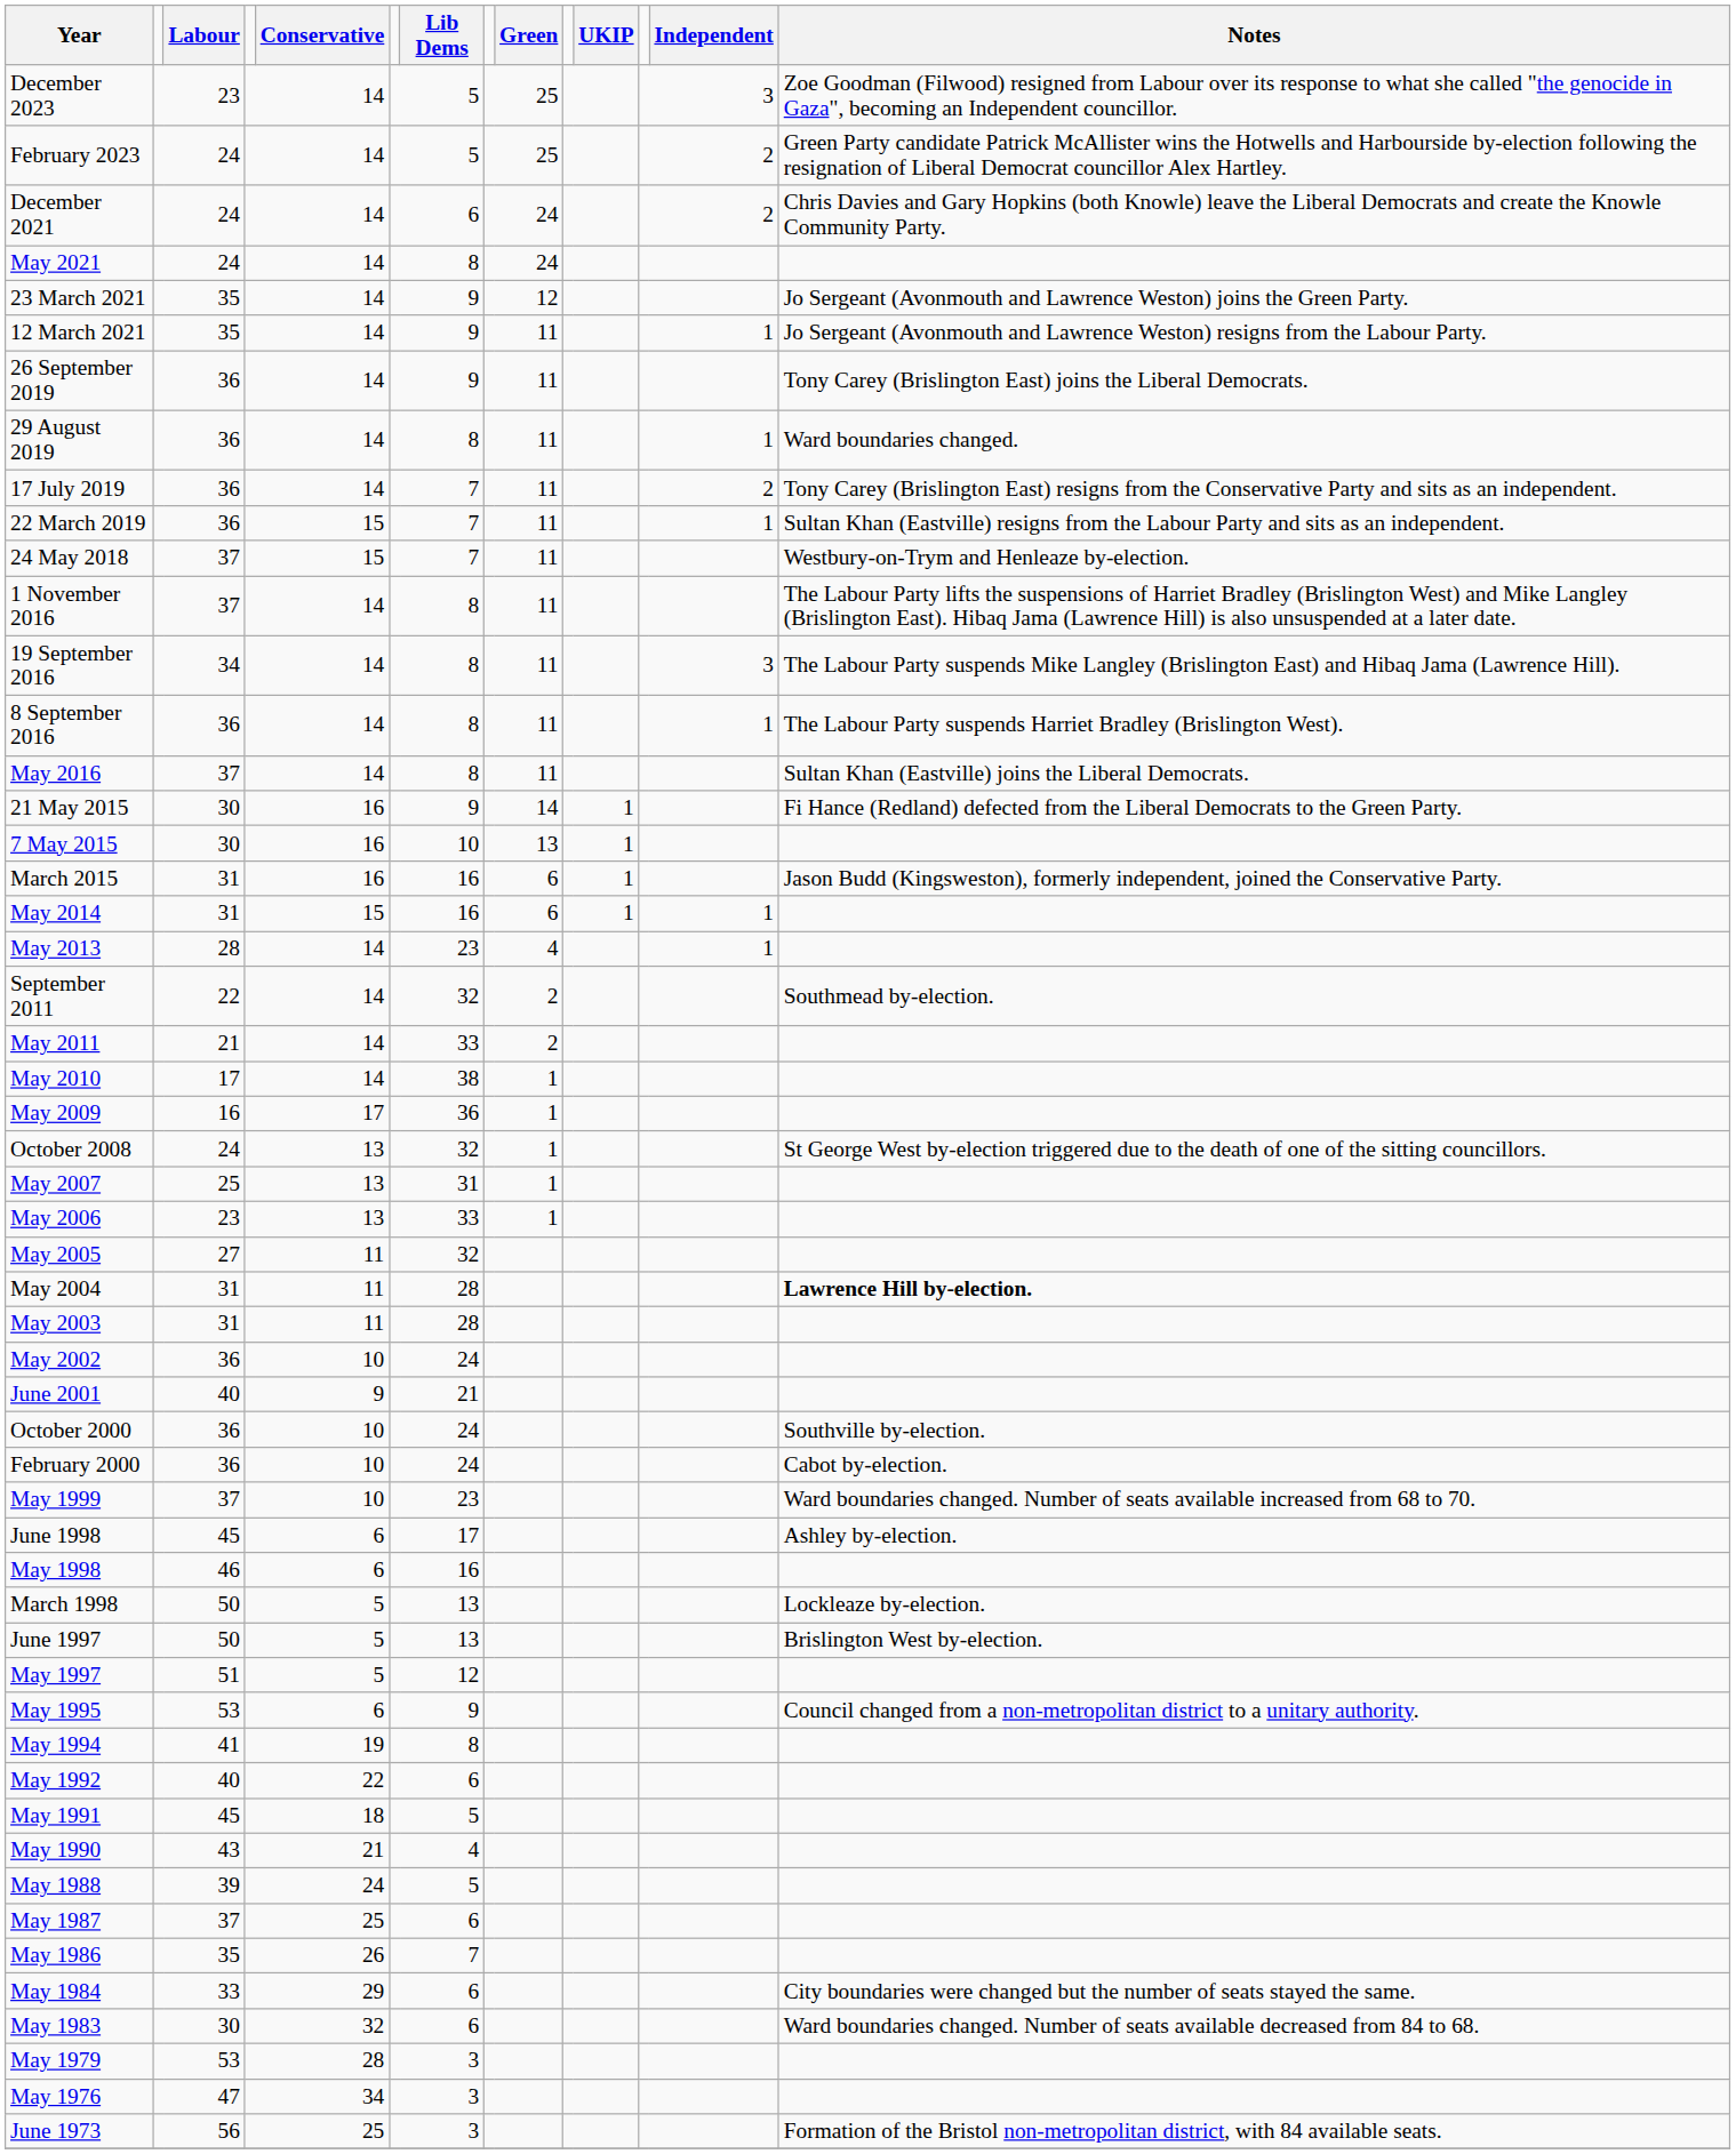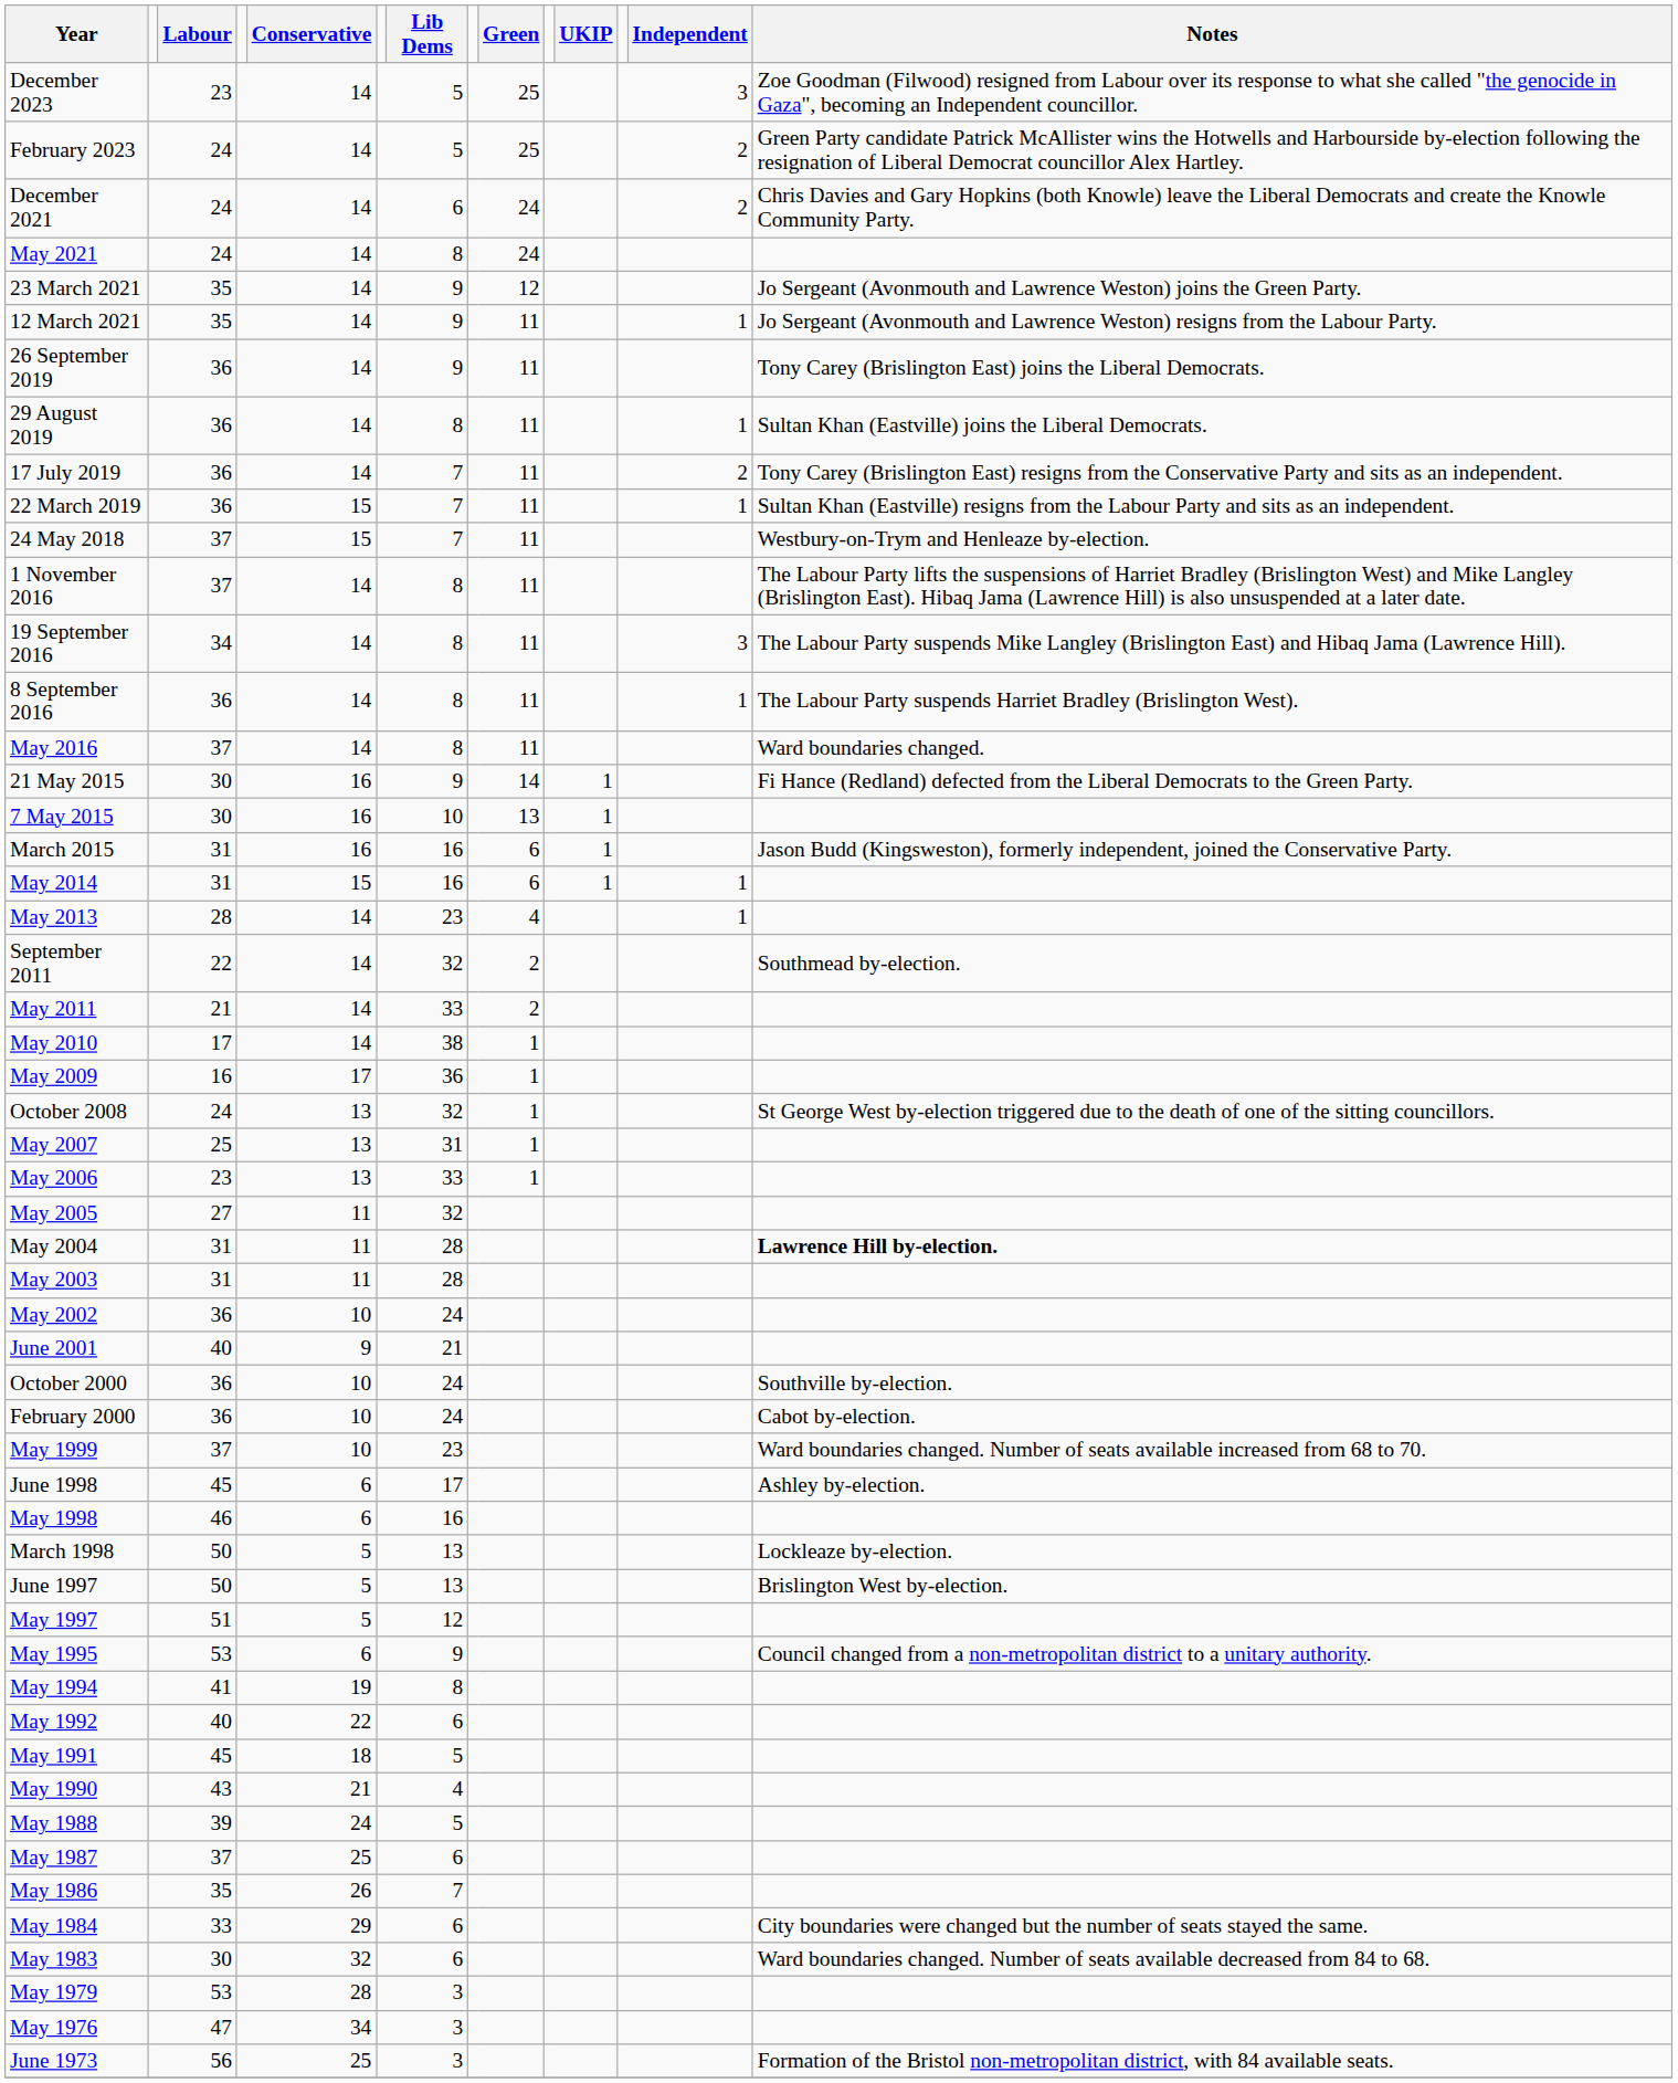29 August 2019 | Notes: Ward boundaries changed. -> Sultan Khan (Eastville) joins the Liberal Democrats.
May 2016 | Notes: Sultan Khan (Eastville) joins the Liberal Democrats. -> Ward boundaries changed.
